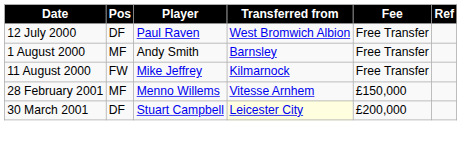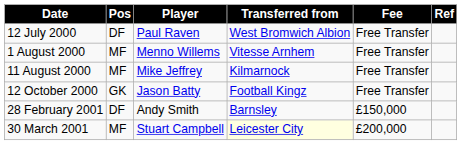1 August 2000 | Player: Andy Smith -> Menno Willems
1 August 2000 | Transferred from: Barnsley -> Vitesse Arnhem
11 August 2000 | Pos: FW -> MF
+ row: 12 October 2000 | GK | Jason Batty | Football Kingz | Free Transfer
28 February 2001 | Pos: MF -> DF
28 February 2001 | Player: Menno Willems -> Andy Smith
28 February 2001 | Transferred from: Vitesse Arnhem -> Barnsley
30 March 2001 | Pos: DF -> MF
